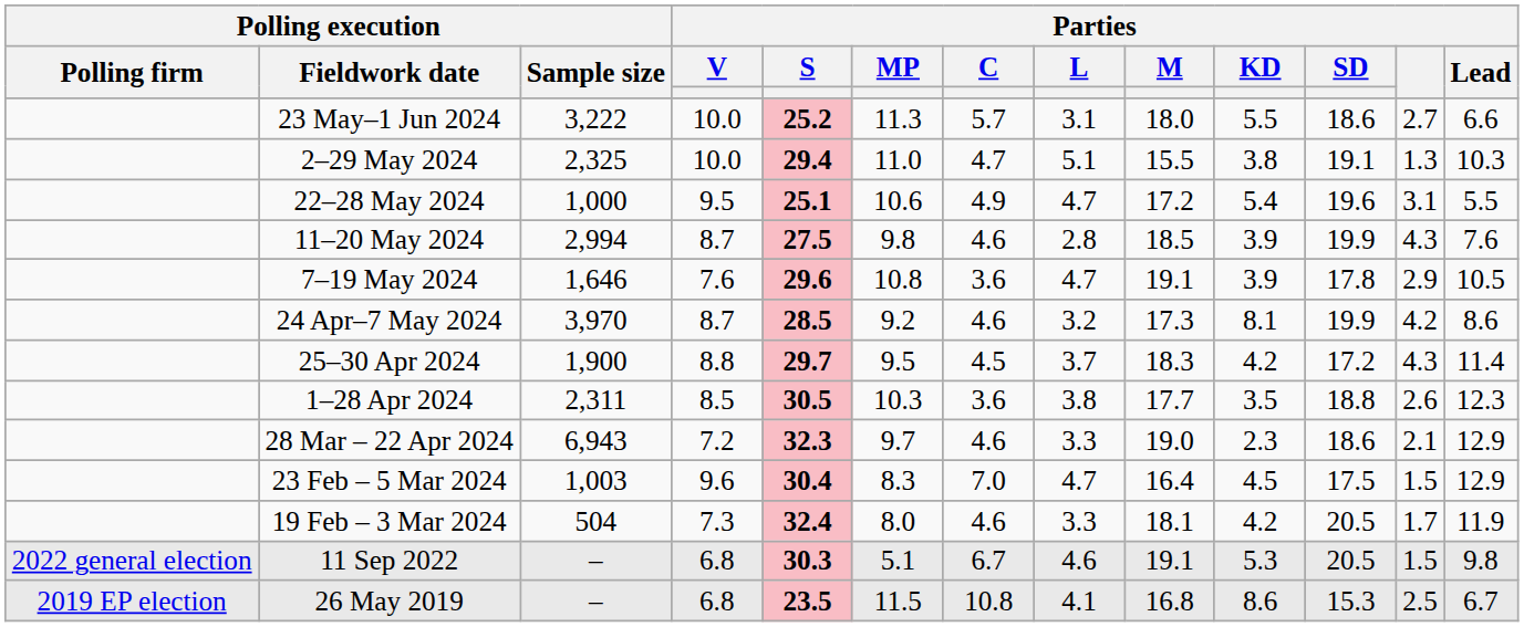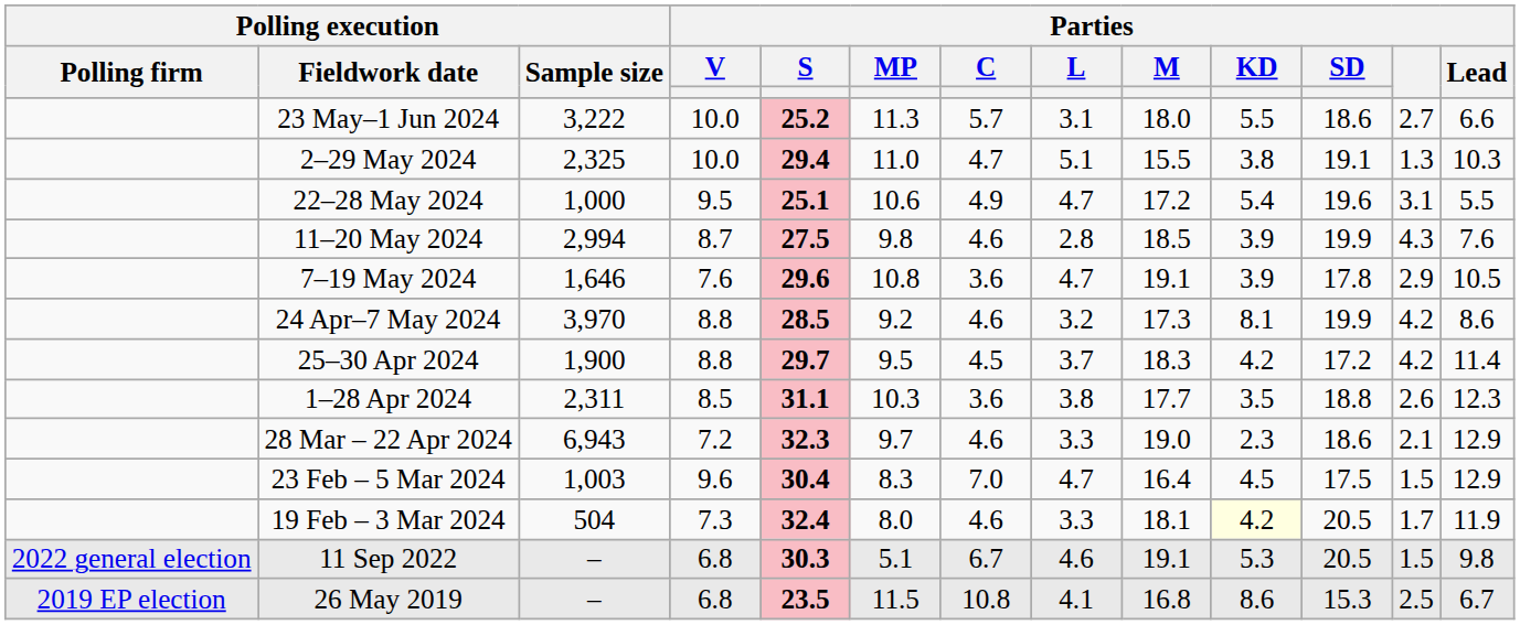24 Apr–7 May 2024 | Parties / V: 8.7 -> 8.8
25–30 Apr 2024 | Parties: 4.3 -> 4.2
1–28 Apr 2024 | Parties / S: 30.5 -> 31.1
19 Feb – 3 Mar 2024 | Parties / KD: no background -> lightyellow background
